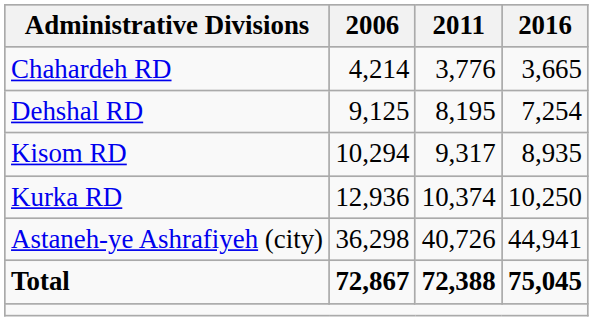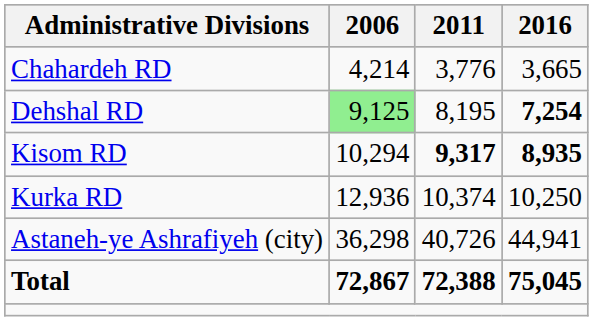Dehshal RD | 2006: no background -> lightgreen background
Dehshal RD | 2016: normal -> bold
Kisom RD | 2011: normal -> bold
Kisom RD | 2016: normal -> bold
